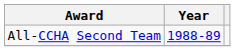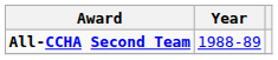row 2 | Award: normal -> bold
